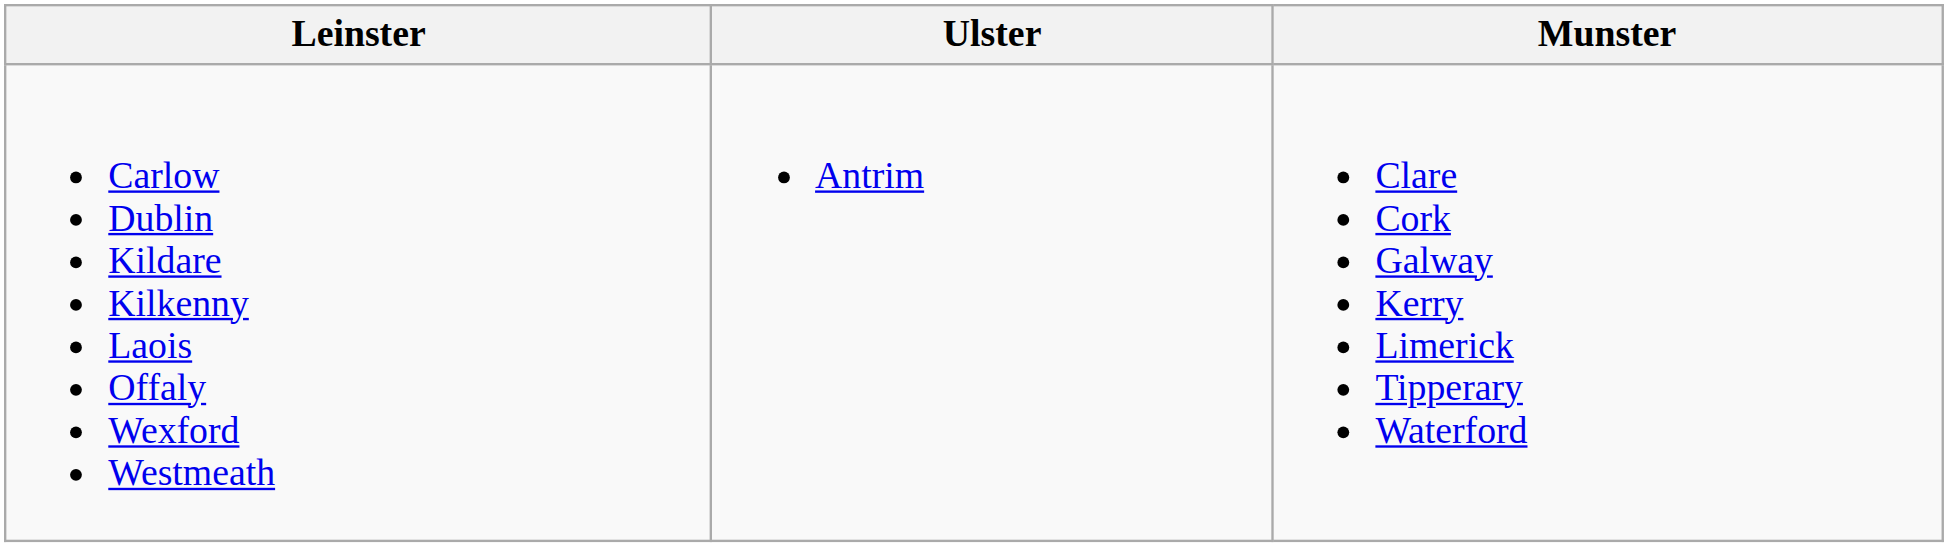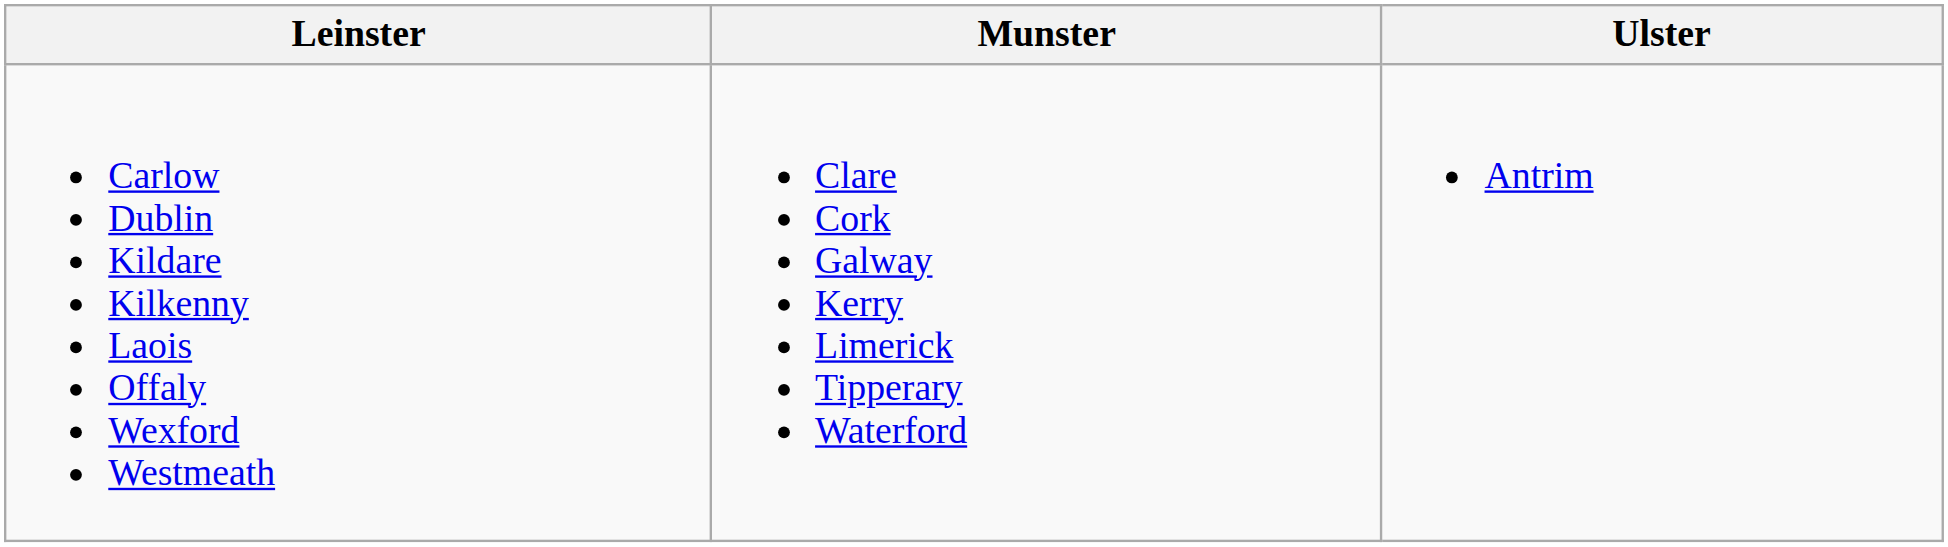columns swapped: Munster <-> Ulster
